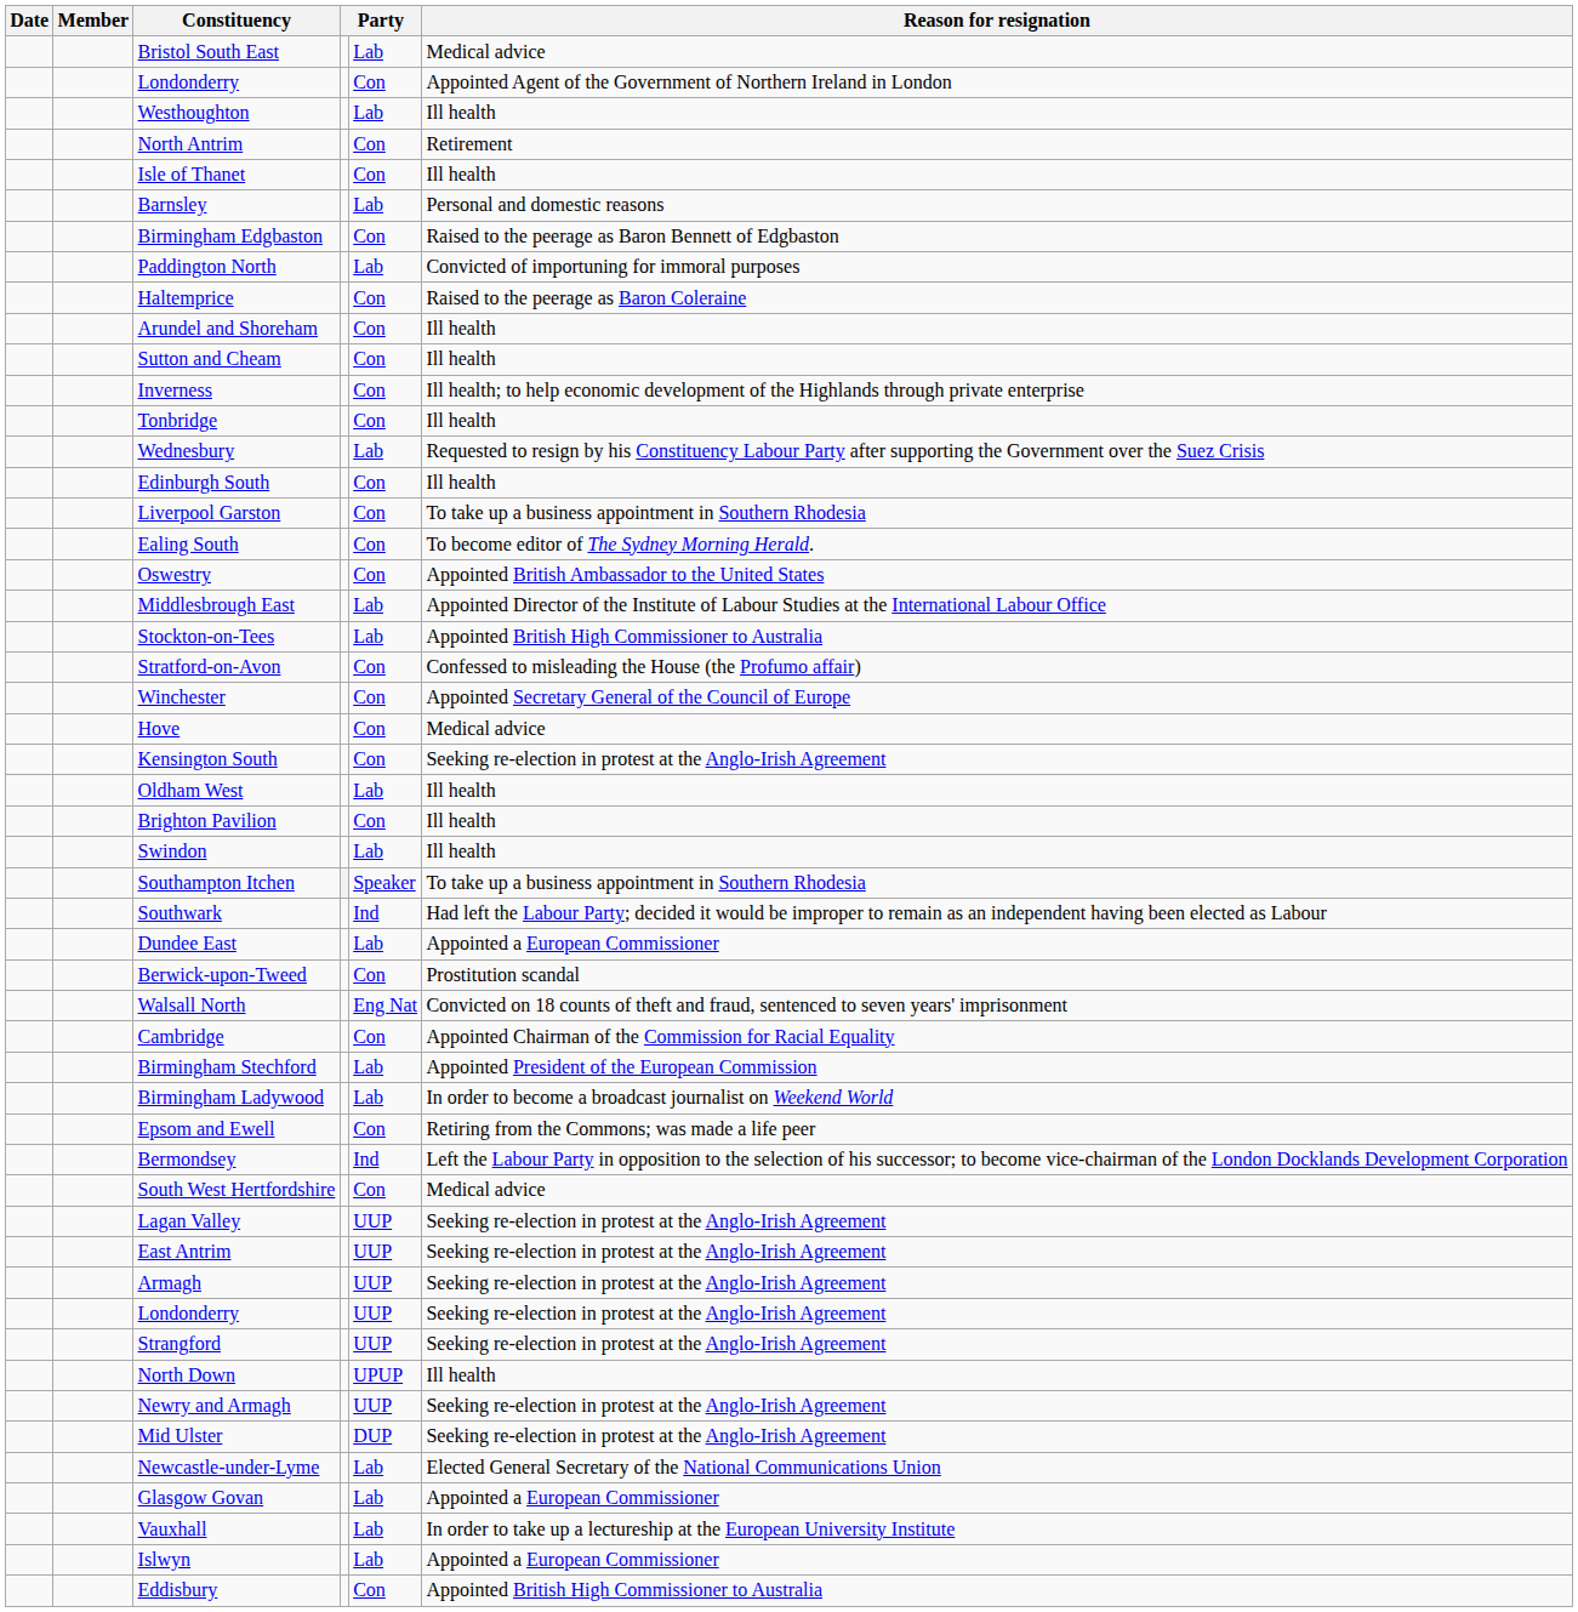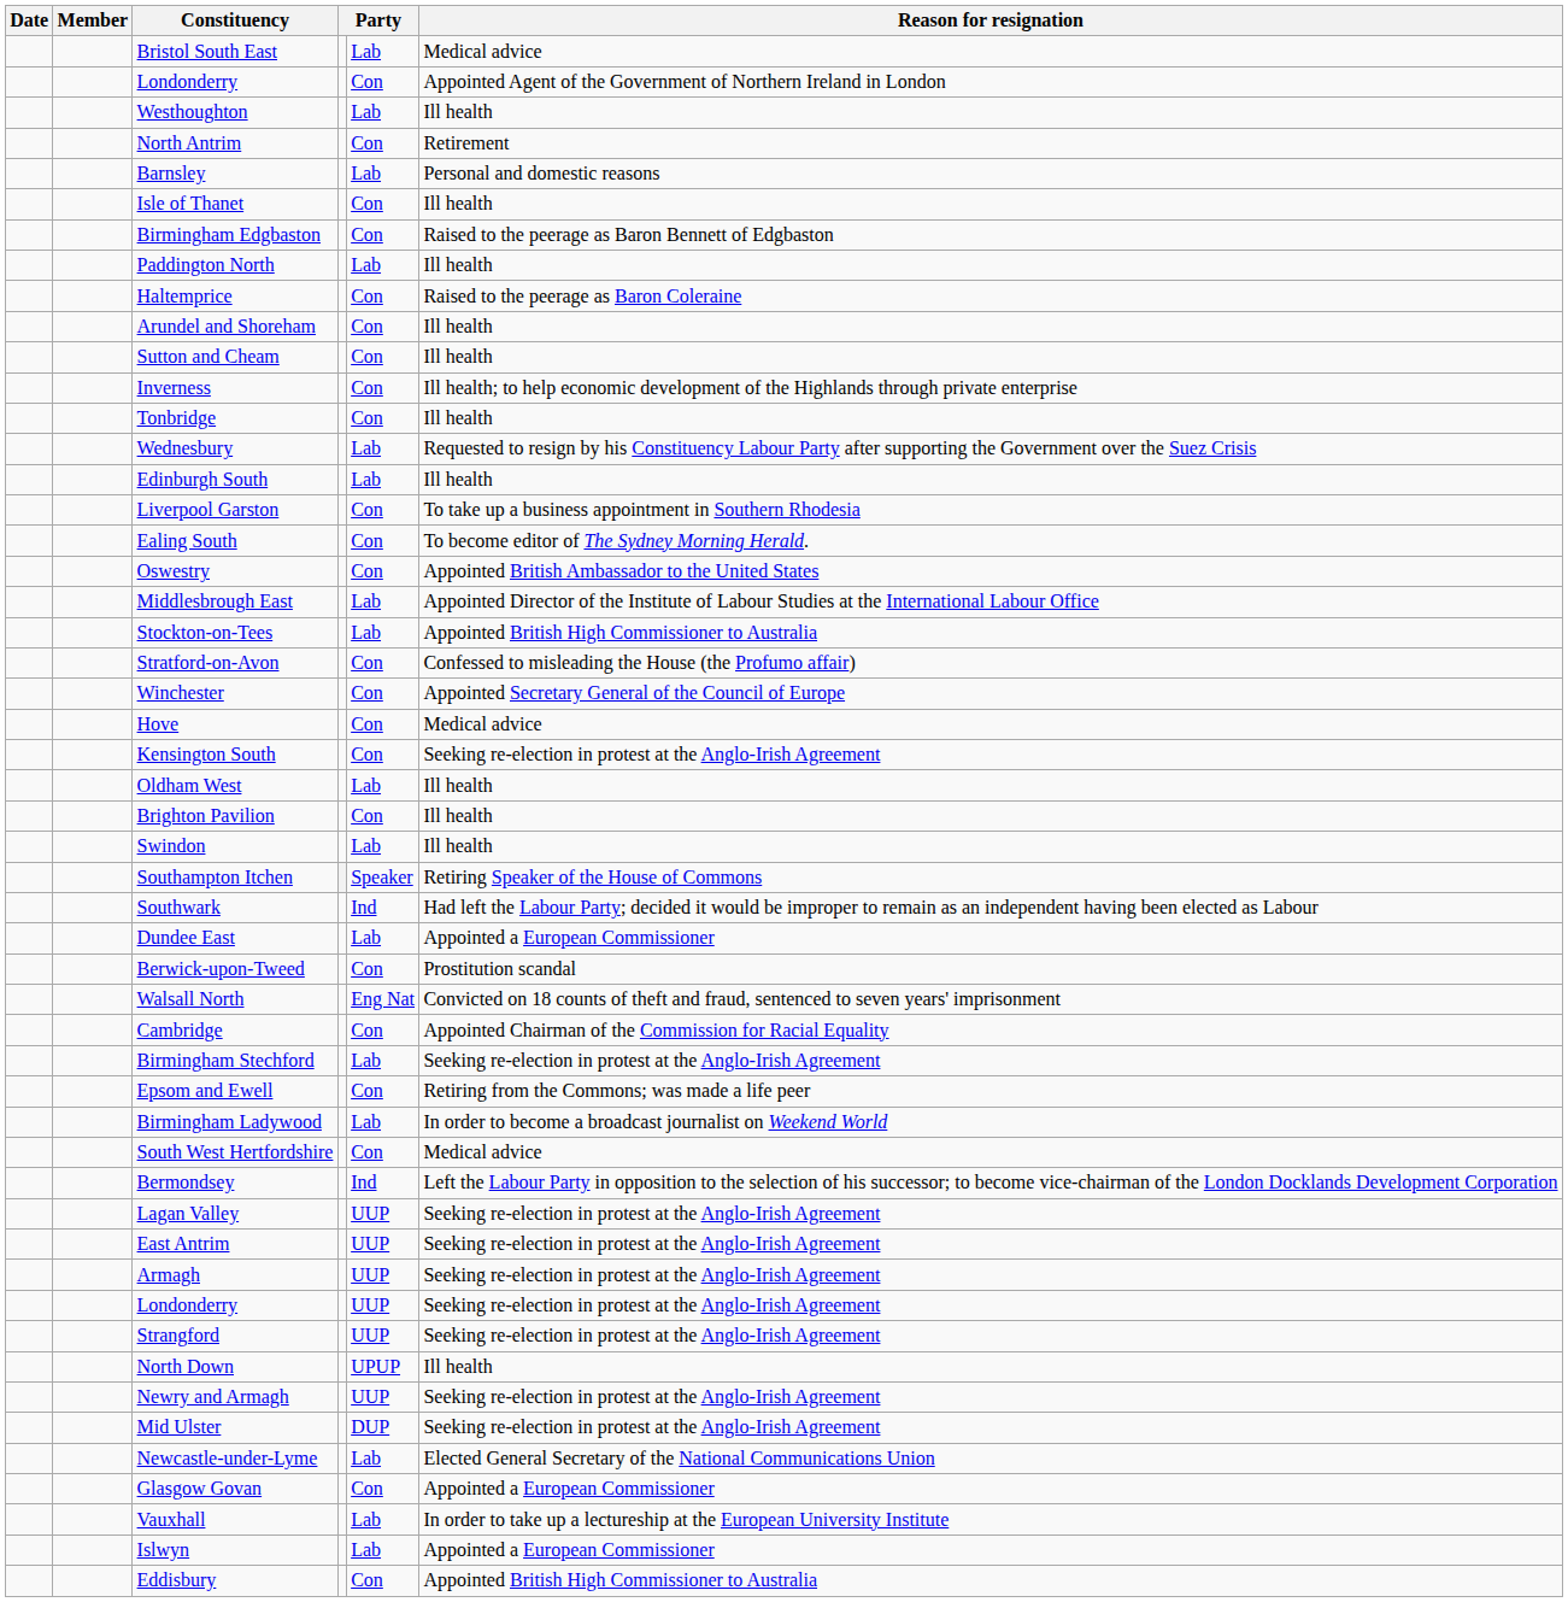rows swapped: Barnsley <-> Isle of Thanet
Paddington North | Reason for resignation: Convicted of importuning for immoral purposes -> Ill health
Edinburgh South | column 5: Con -> Lab
Southampton Itchen | Reason for resignation: To take up a business appointment in Southern Rhodesia -> Retiring Speaker of the House of Commons
Birmingham Stechford | Reason for resignation: Appointed President of the European Commission -> Seeking re-election in protest at the Anglo-Irish Agreement
rows swapped: Birmingham Ladywood <-> Epsom and Ewell
rows swapped: South West Hertfordshire <-> Bermondsey
Glasgow Govan | column 5: Lab -> Con
